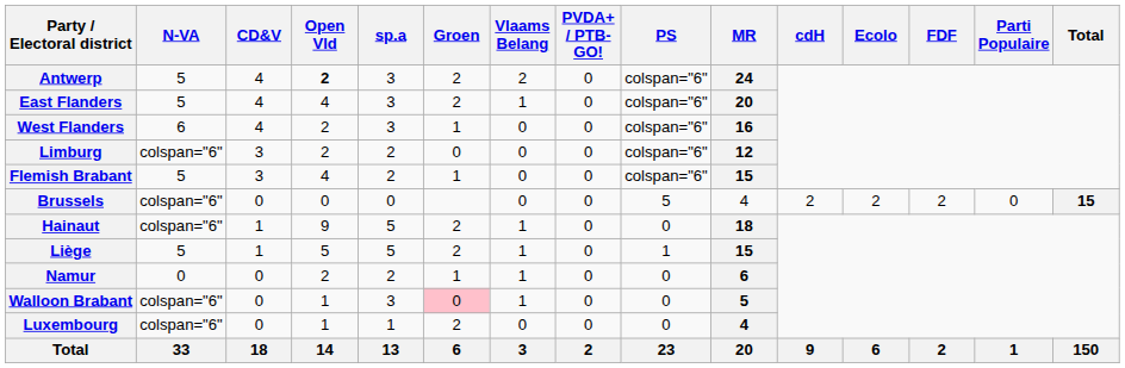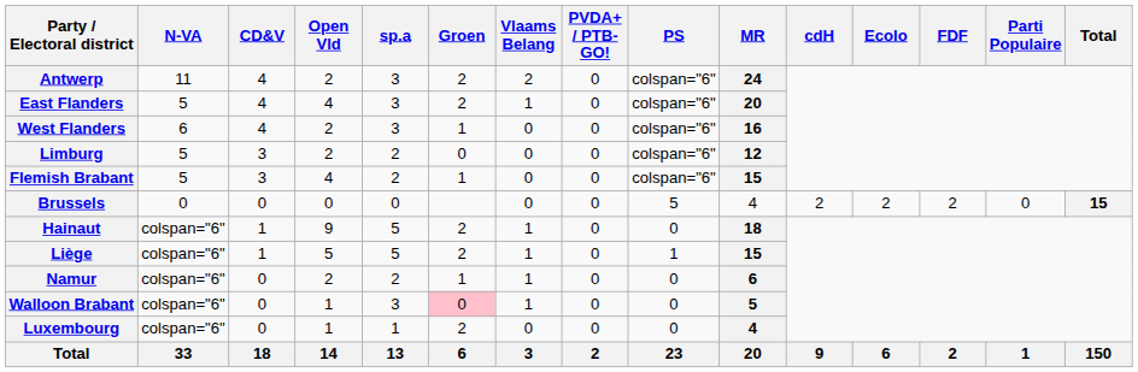Antwerp | N-VA: 5 -> 11
Antwerp | Open Vld: bold -> normal
Limburg | N-VA: colspan="6" -> 5
Brussels | N-VA: colspan="6" -> 0
Liège | N-VA: 5 -> colspan="6"
Namur | N-VA: 0 -> colspan="6"
